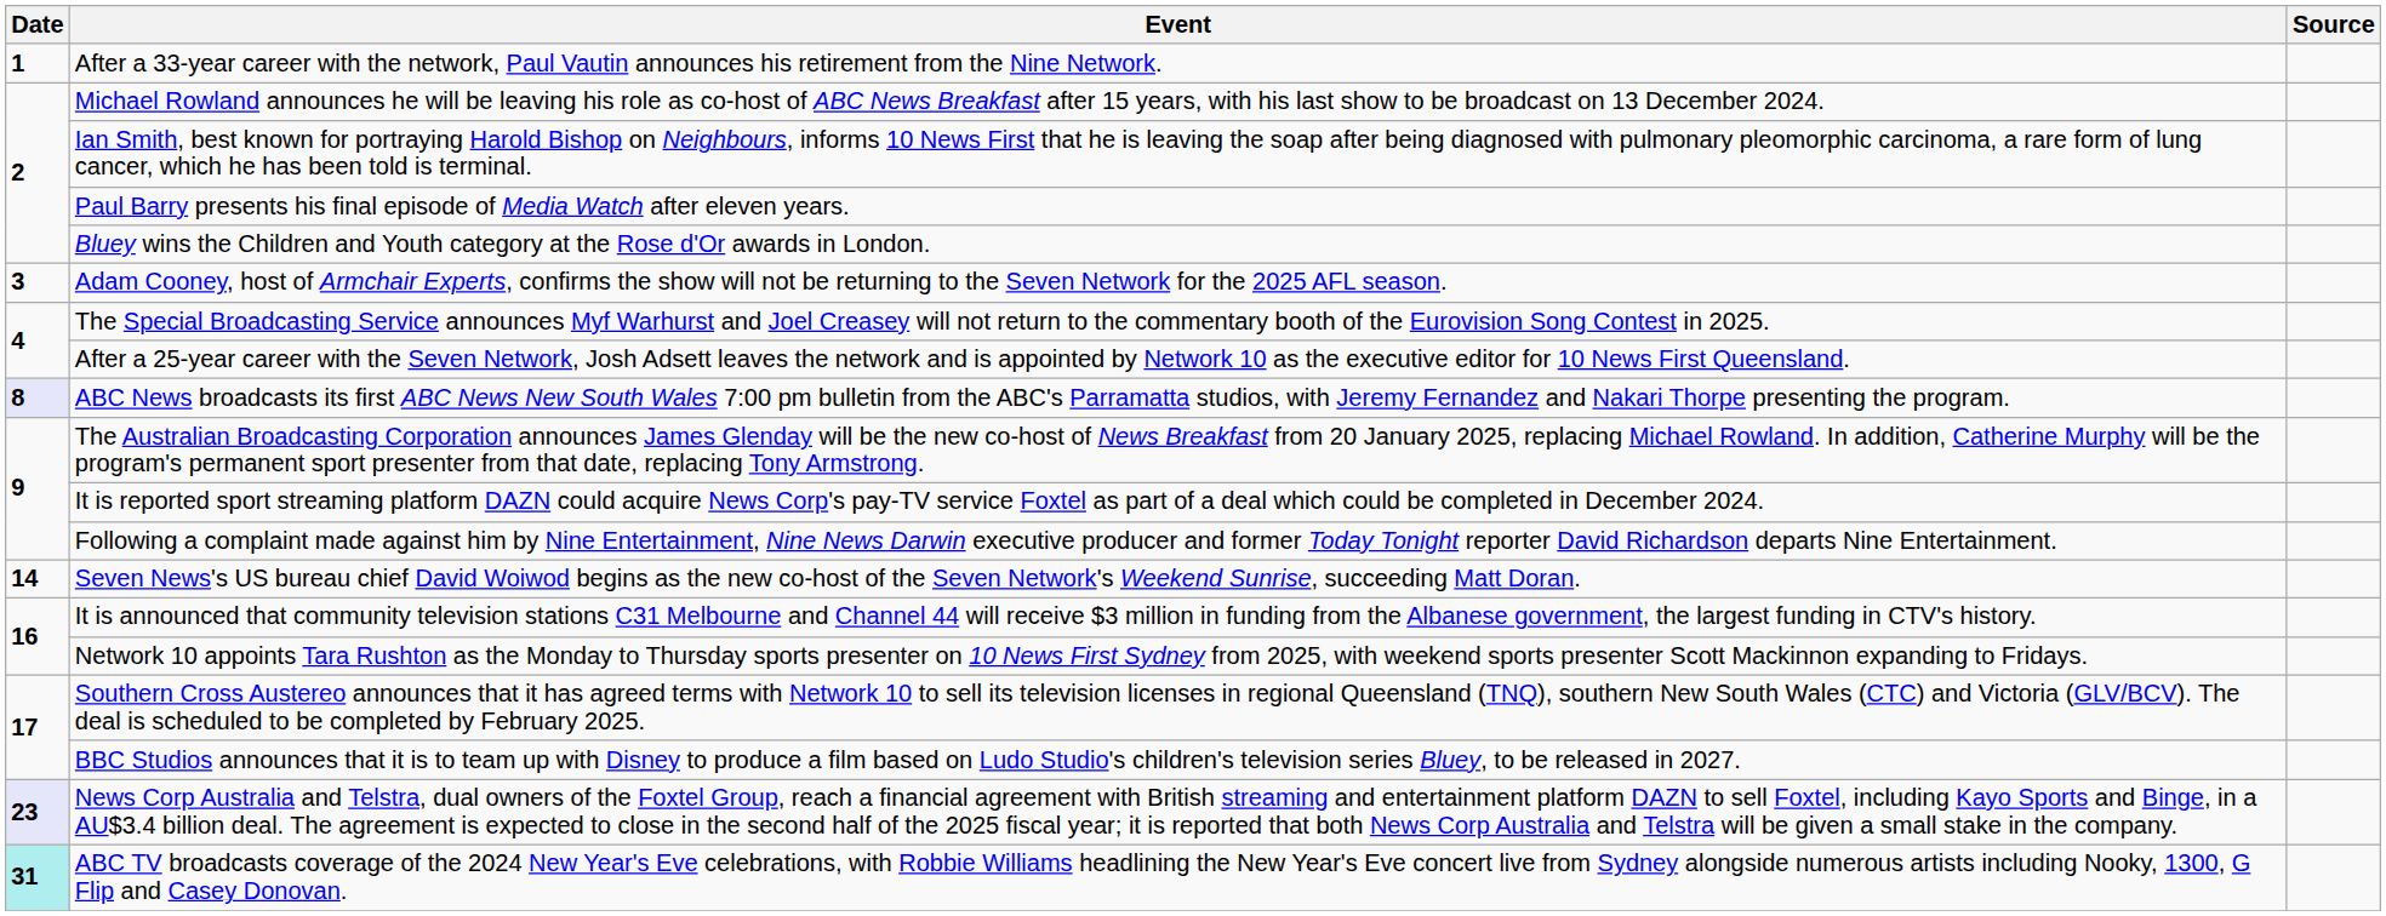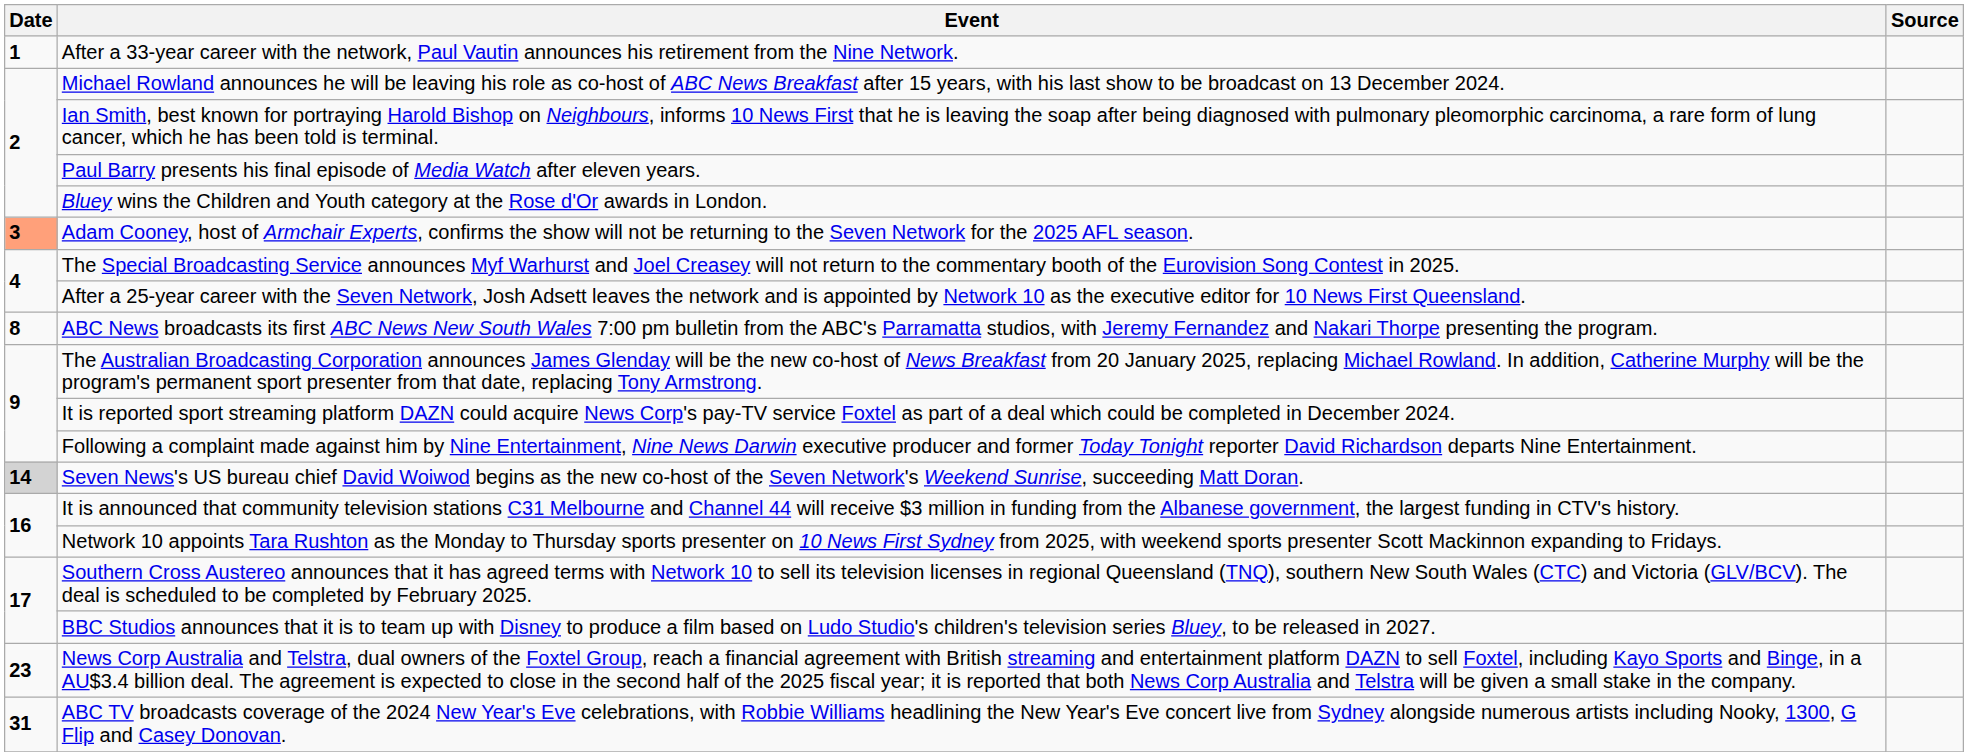row 7 | Date: no background -> lightsalmon background
row 10 | Date: lavender background -> no background
row 14 | Date: no background -> lightgrey background
row 19 | Date: lavender background -> no background
row 20 | Date: paleturquoise background -> no background
